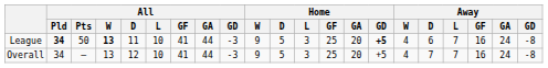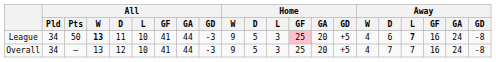League | All / Pld: bold -> normal
League | Home / GF: no background -> pink background
League | Home / GD: bold -> normal
League | Away / L: normal -> bold
